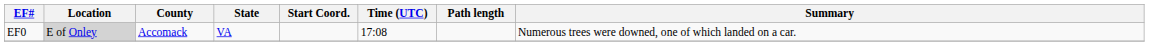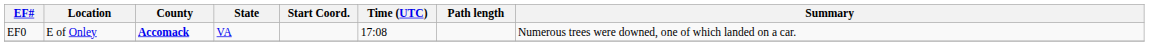EF0 | Location: lightgrey background -> no background
EF0 | County: normal -> bold
